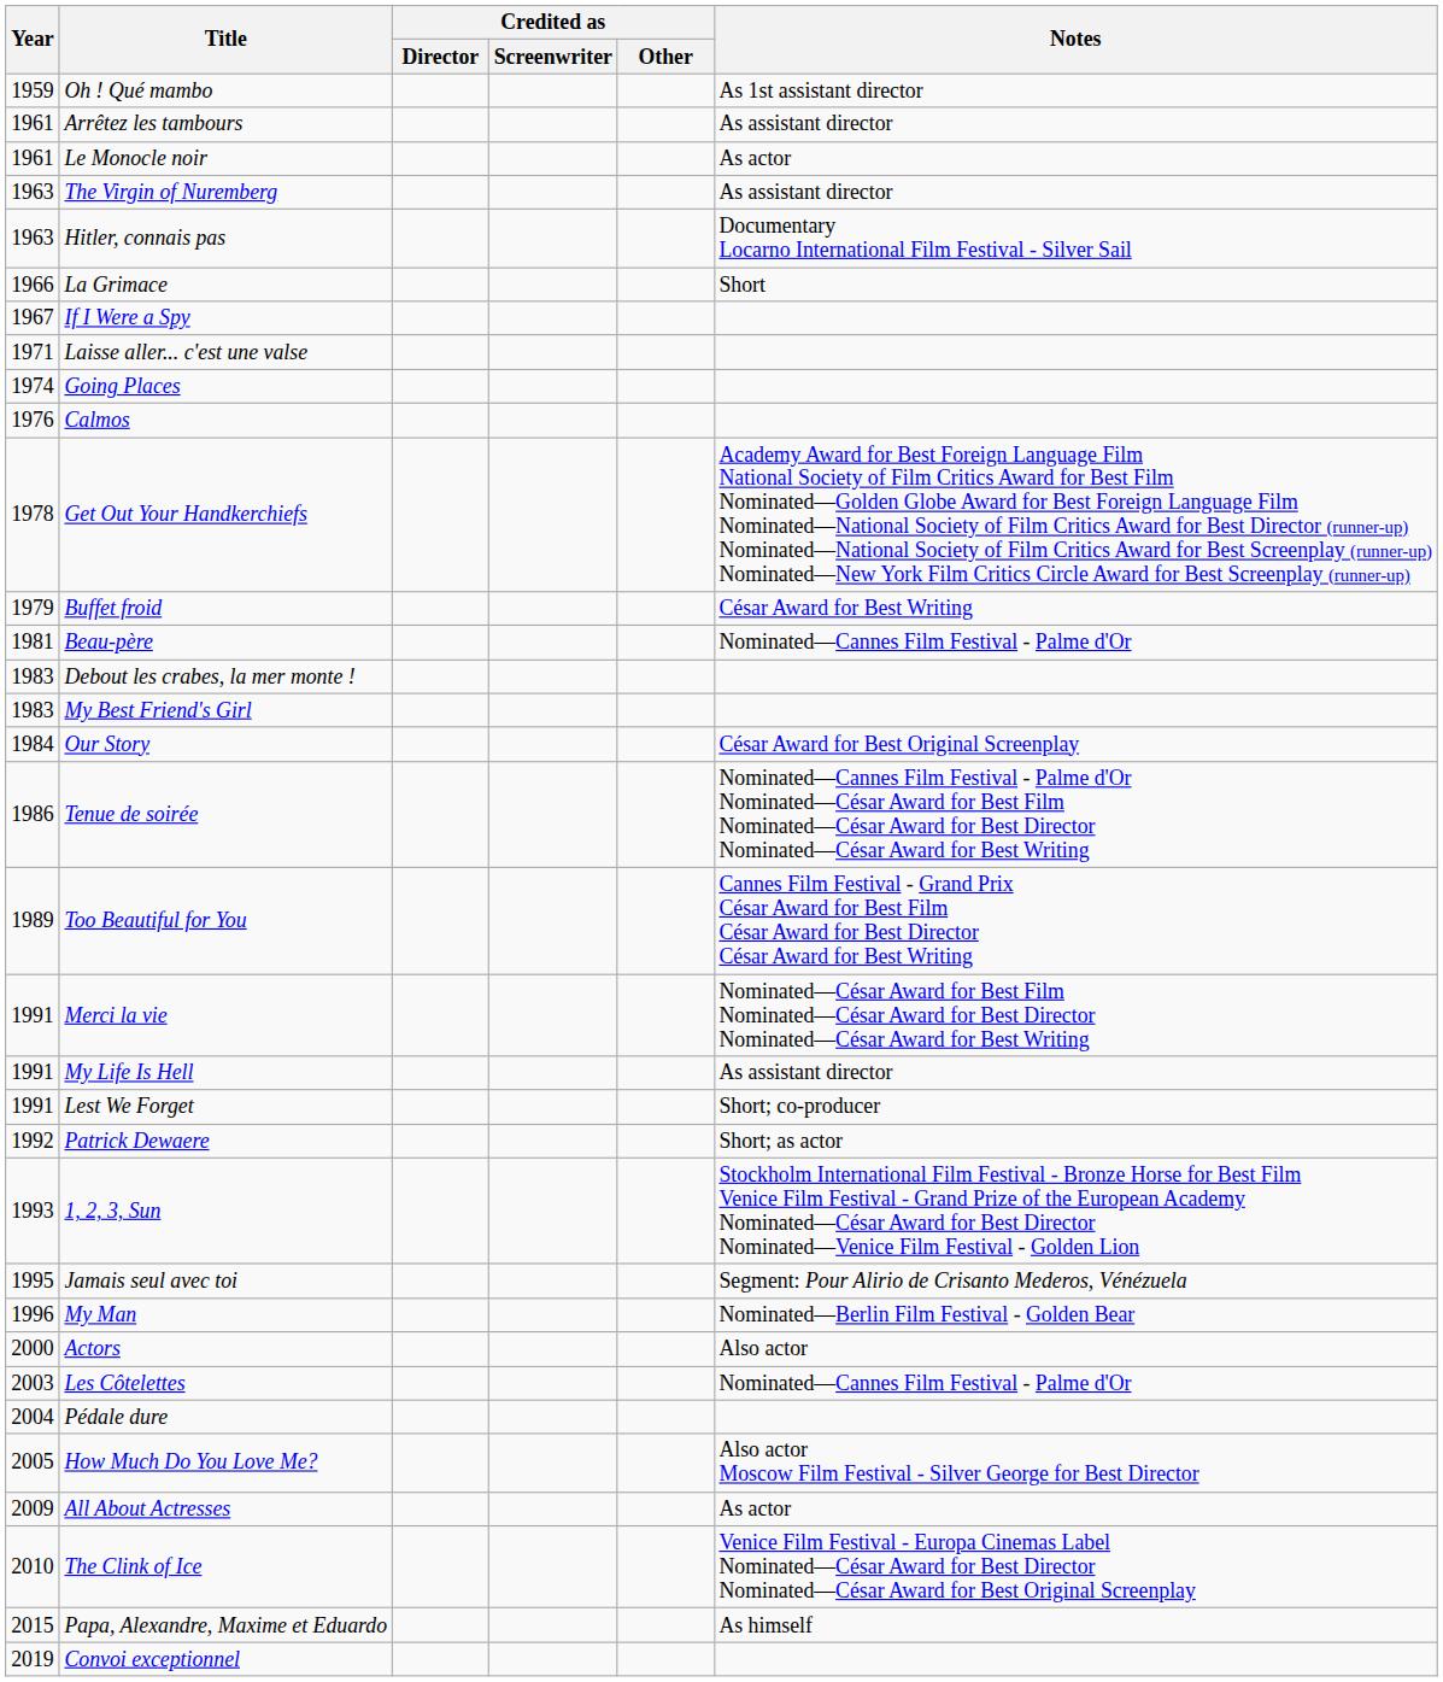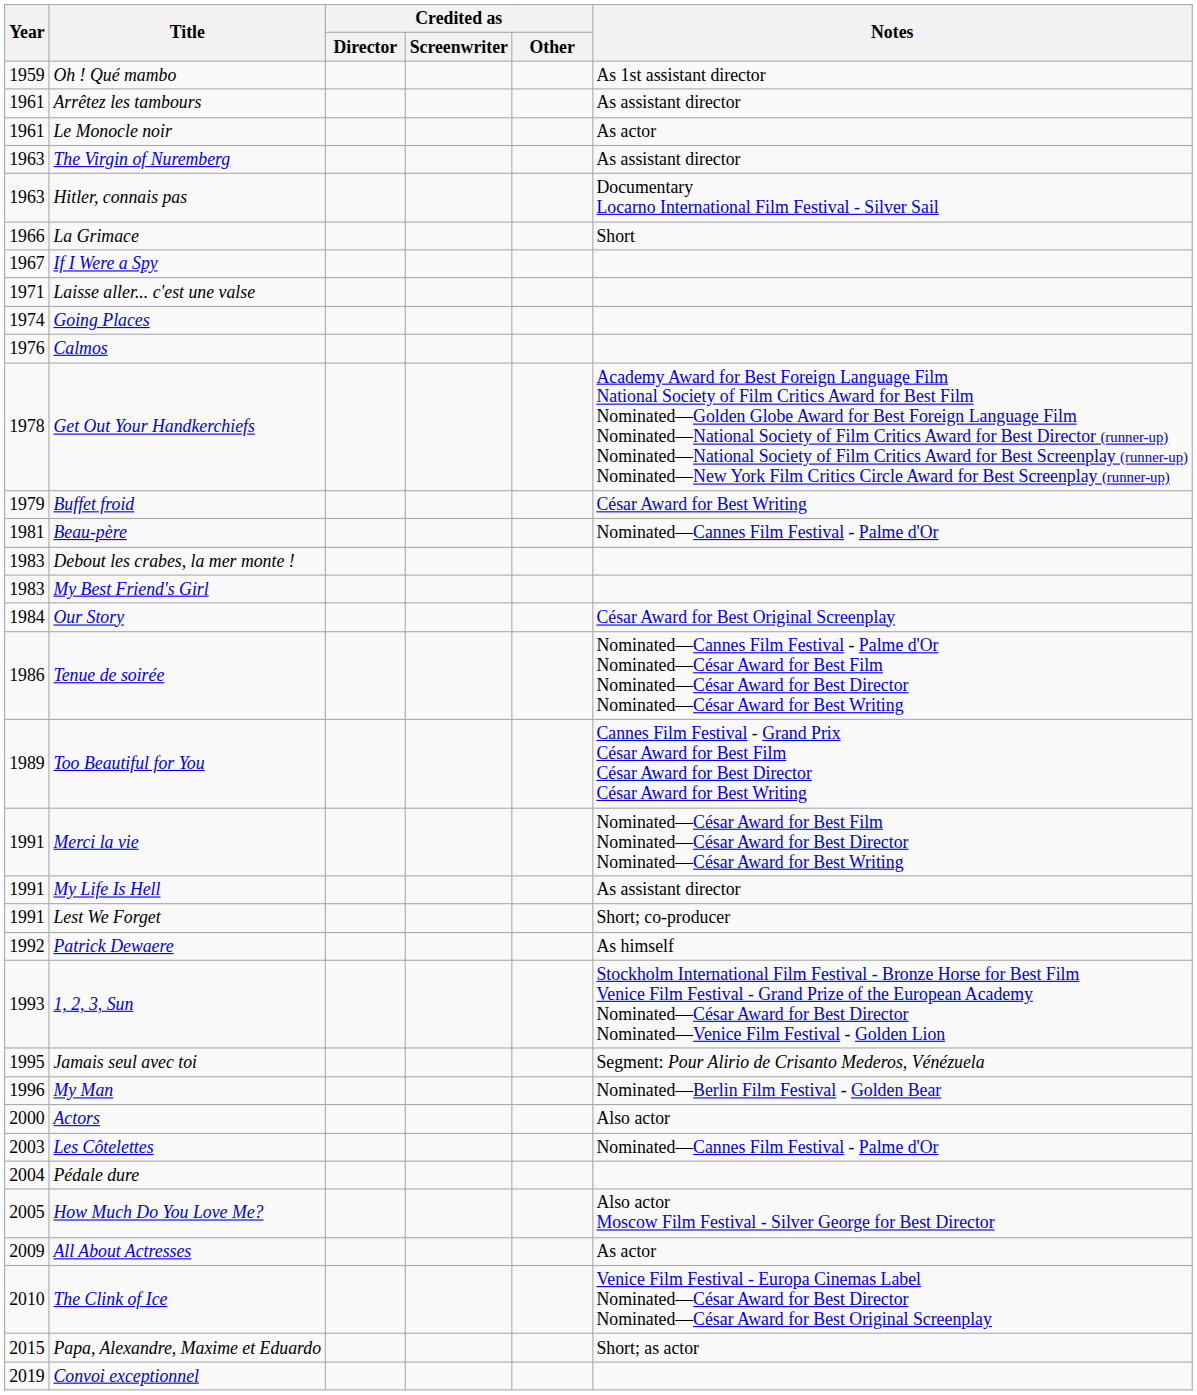Patrick Dewaere | Notes: Short; as actor -> As himself
Papa, Alexandre, Maxime et Eduardo | Notes: As himself -> Short; as actor
